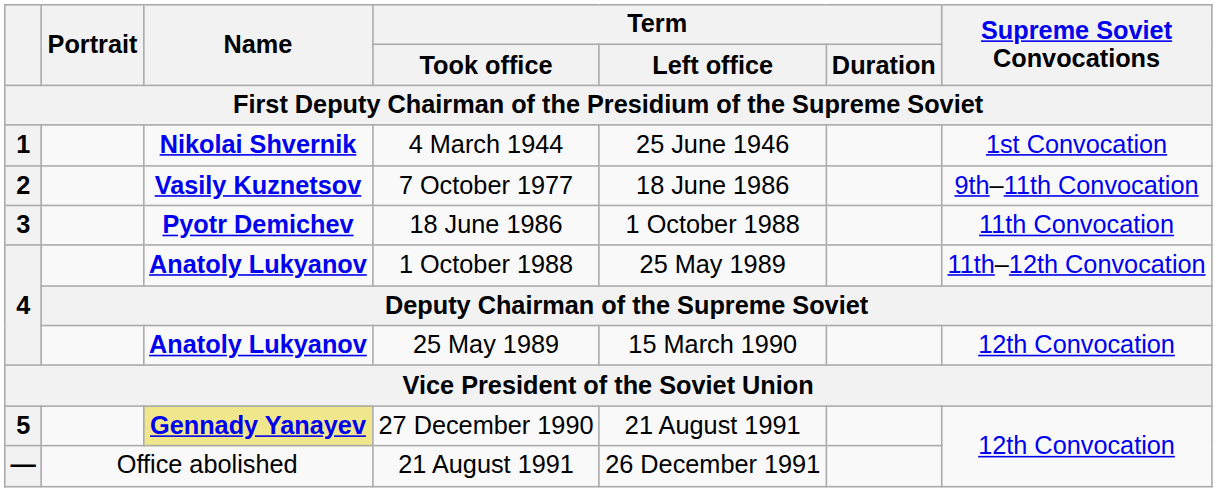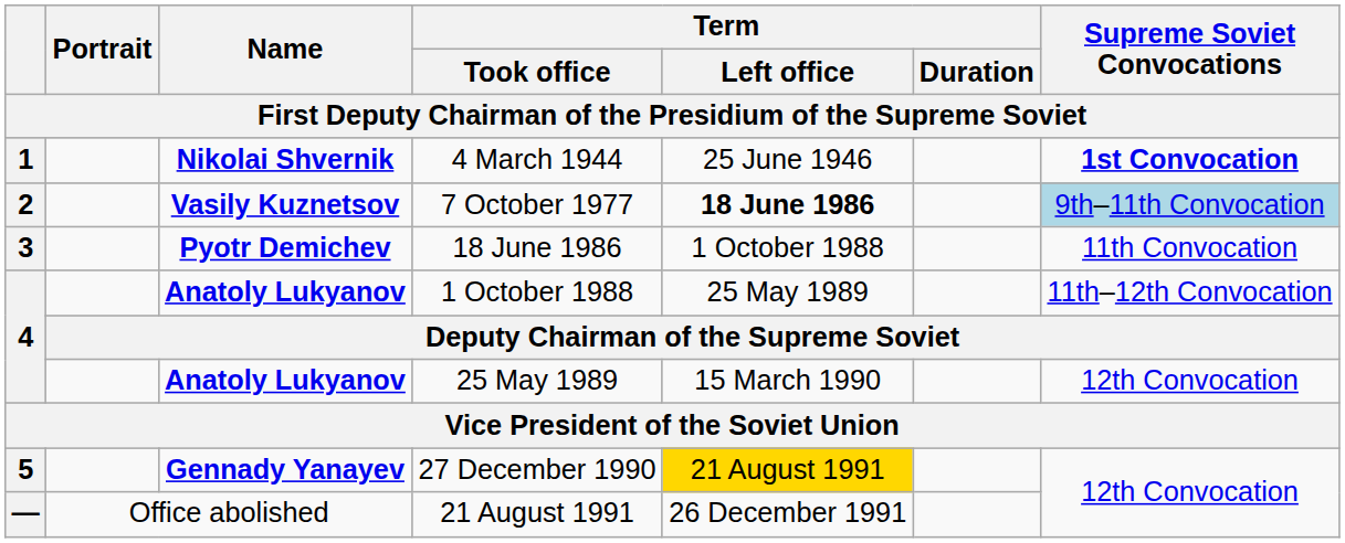4 March 1944 | Supreme Soviet Convocations: normal -> bold
7 October 1977 | Term / Left office: normal -> bold
7 October 1977 | Supreme Soviet Convocations: no background -> lightblue background
27 December 1990 | Name: khaki background -> no background
27 December 1990 | Term / Left office: no background -> gold background
